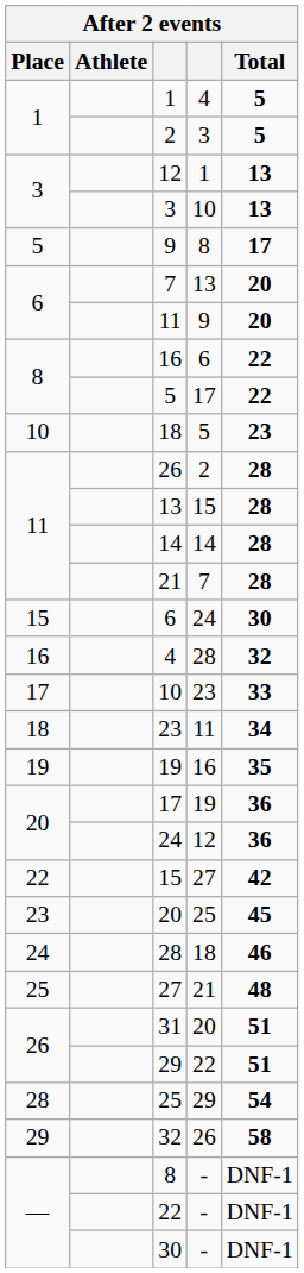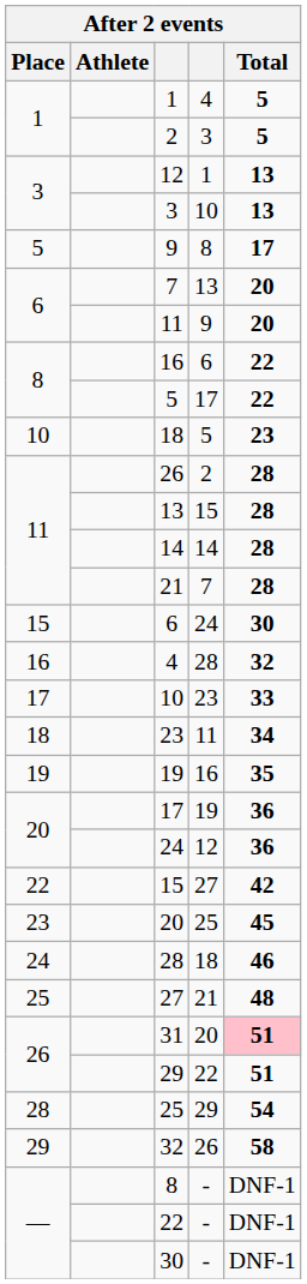31 | Total: no background -> pink background
